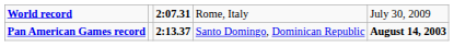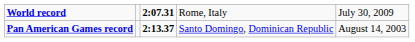Pan American Games record | column 5: bold -> normal
